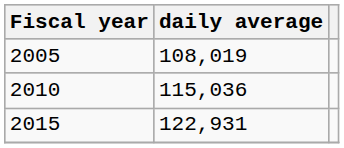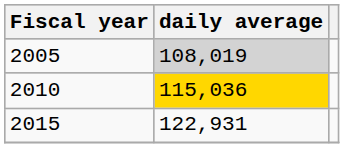2005 | daily average: no background -> lightgrey background
2010 | daily average: no background -> gold background
